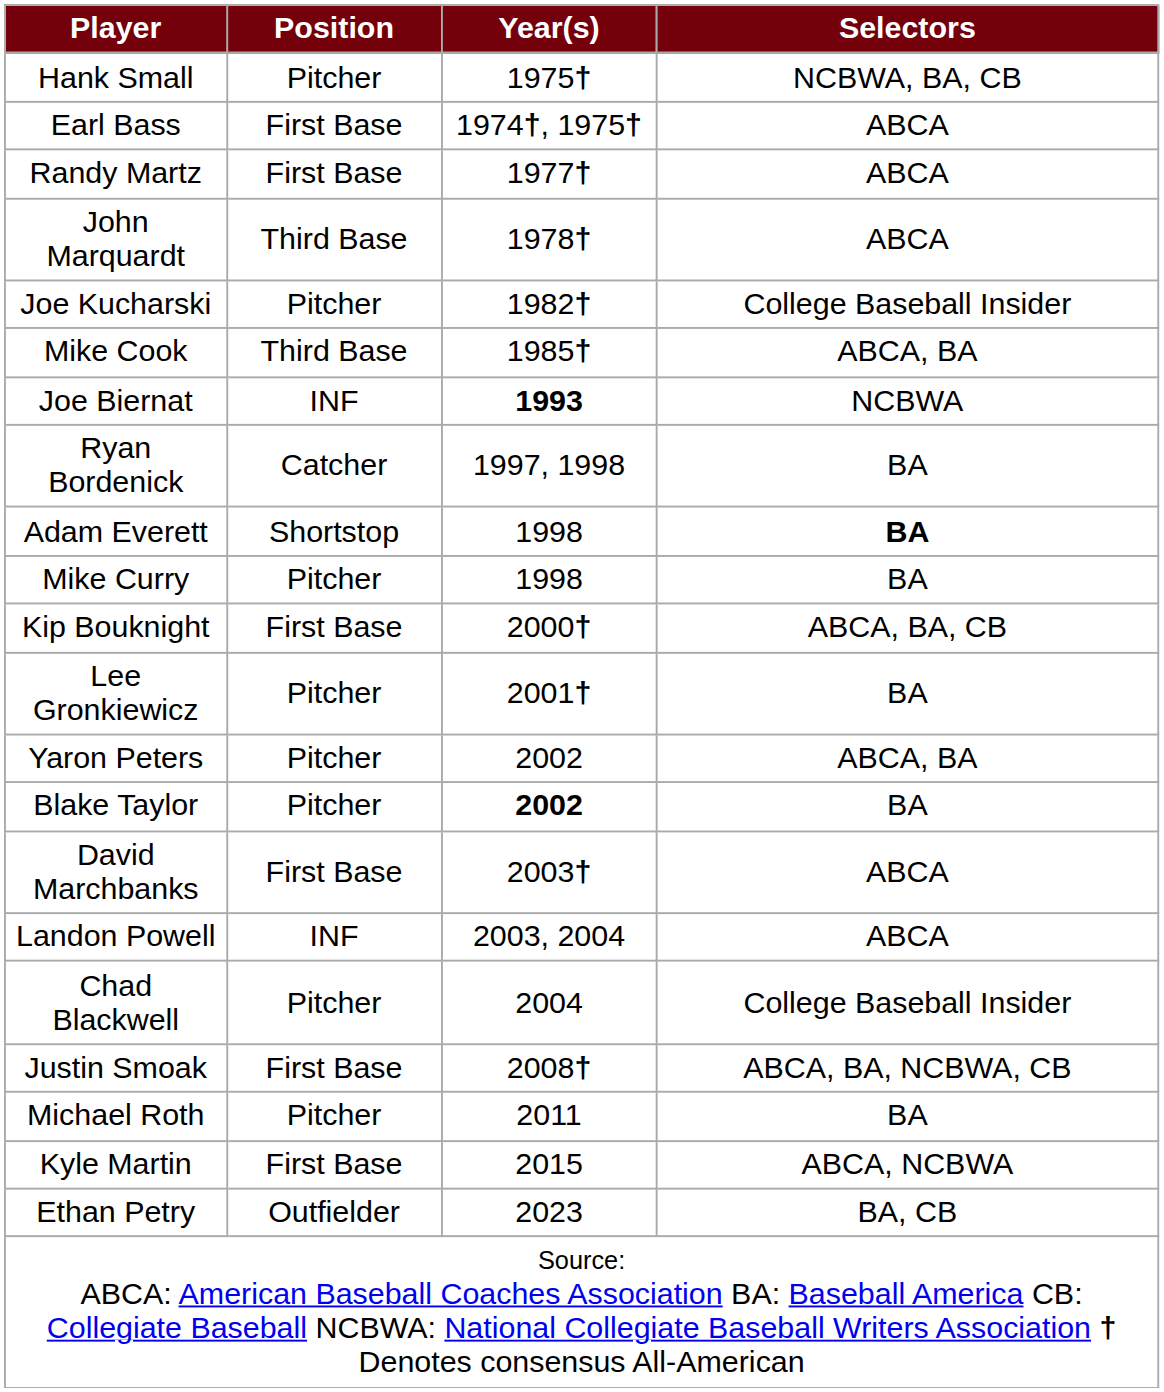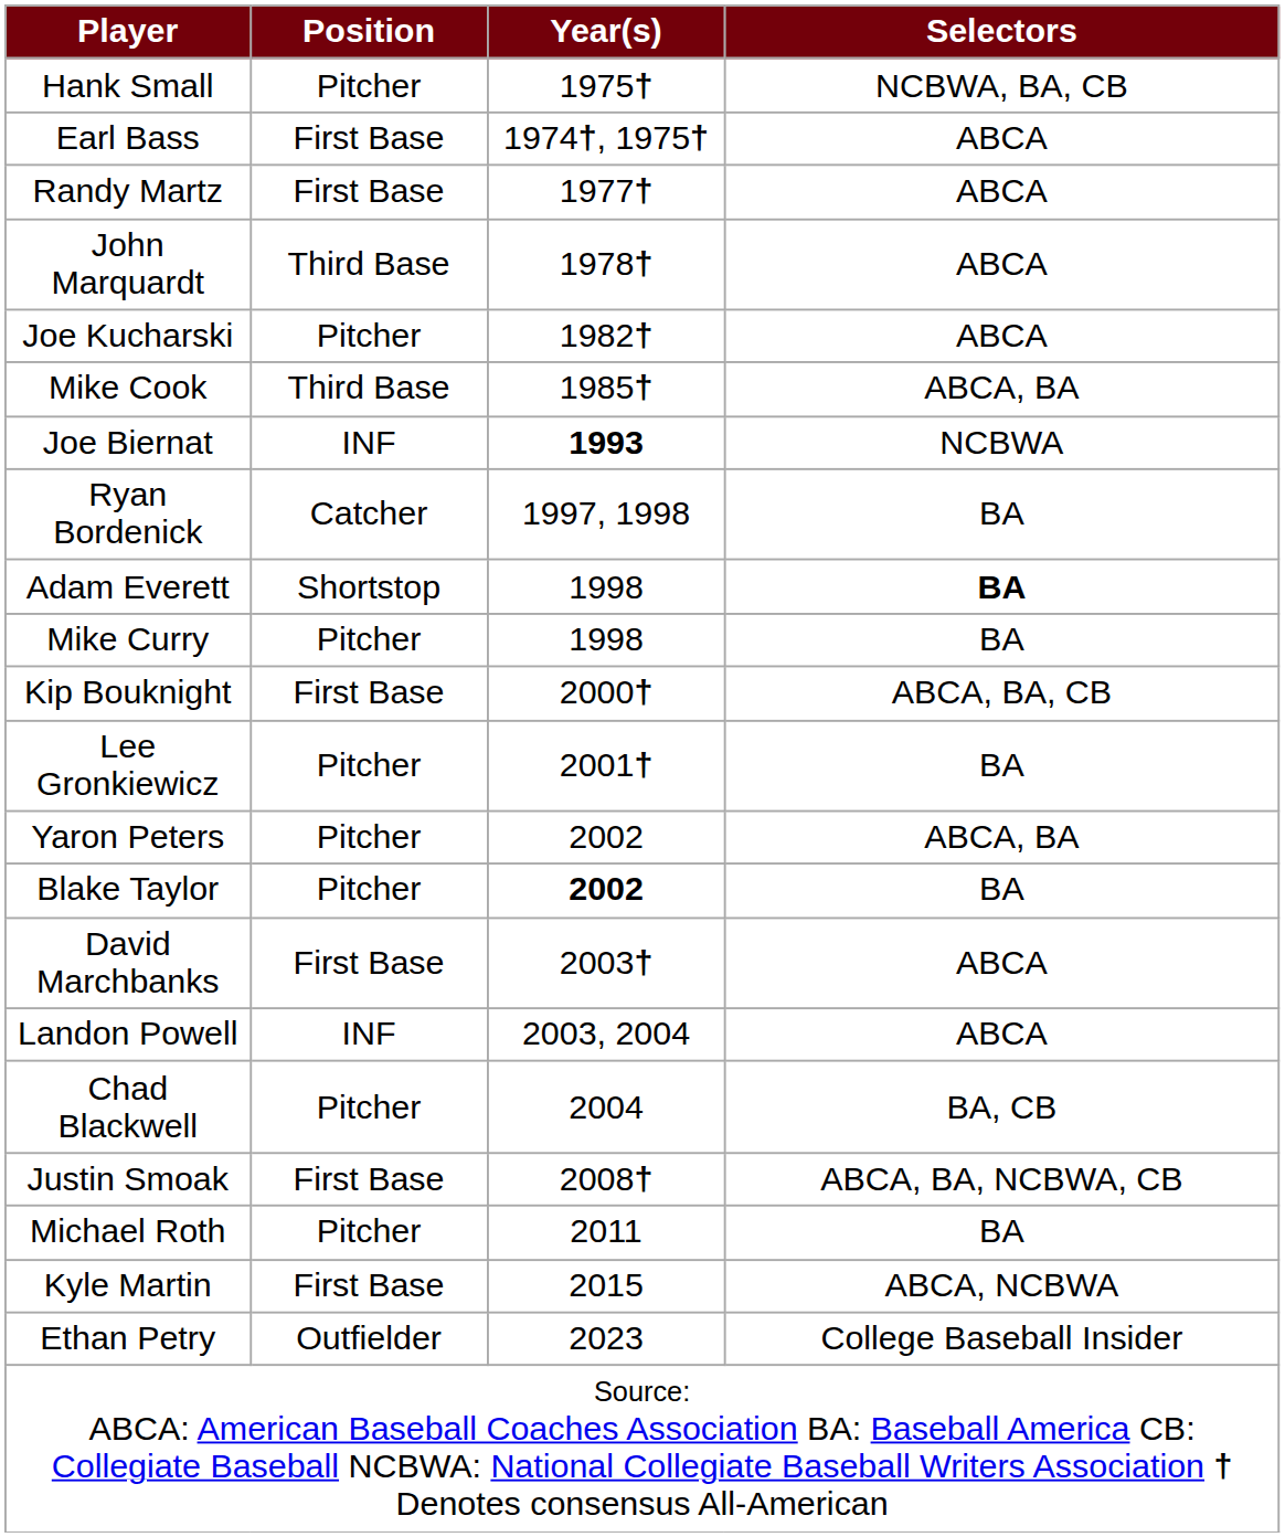Joe Kucharski | Selectors: College Baseball Insider -> ABCA
Chad Blackwell | Selectors: College Baseball Insider -> BA, CB
Ethan Petry | Selectors: BA, CB -> College Baseball Insider
